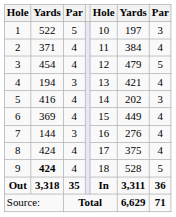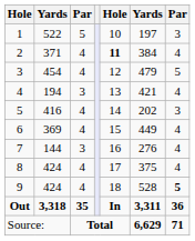2 | column 5: normal -> bold
9 | column 2: bold -> normal
9 | column 7: normal -> bold
